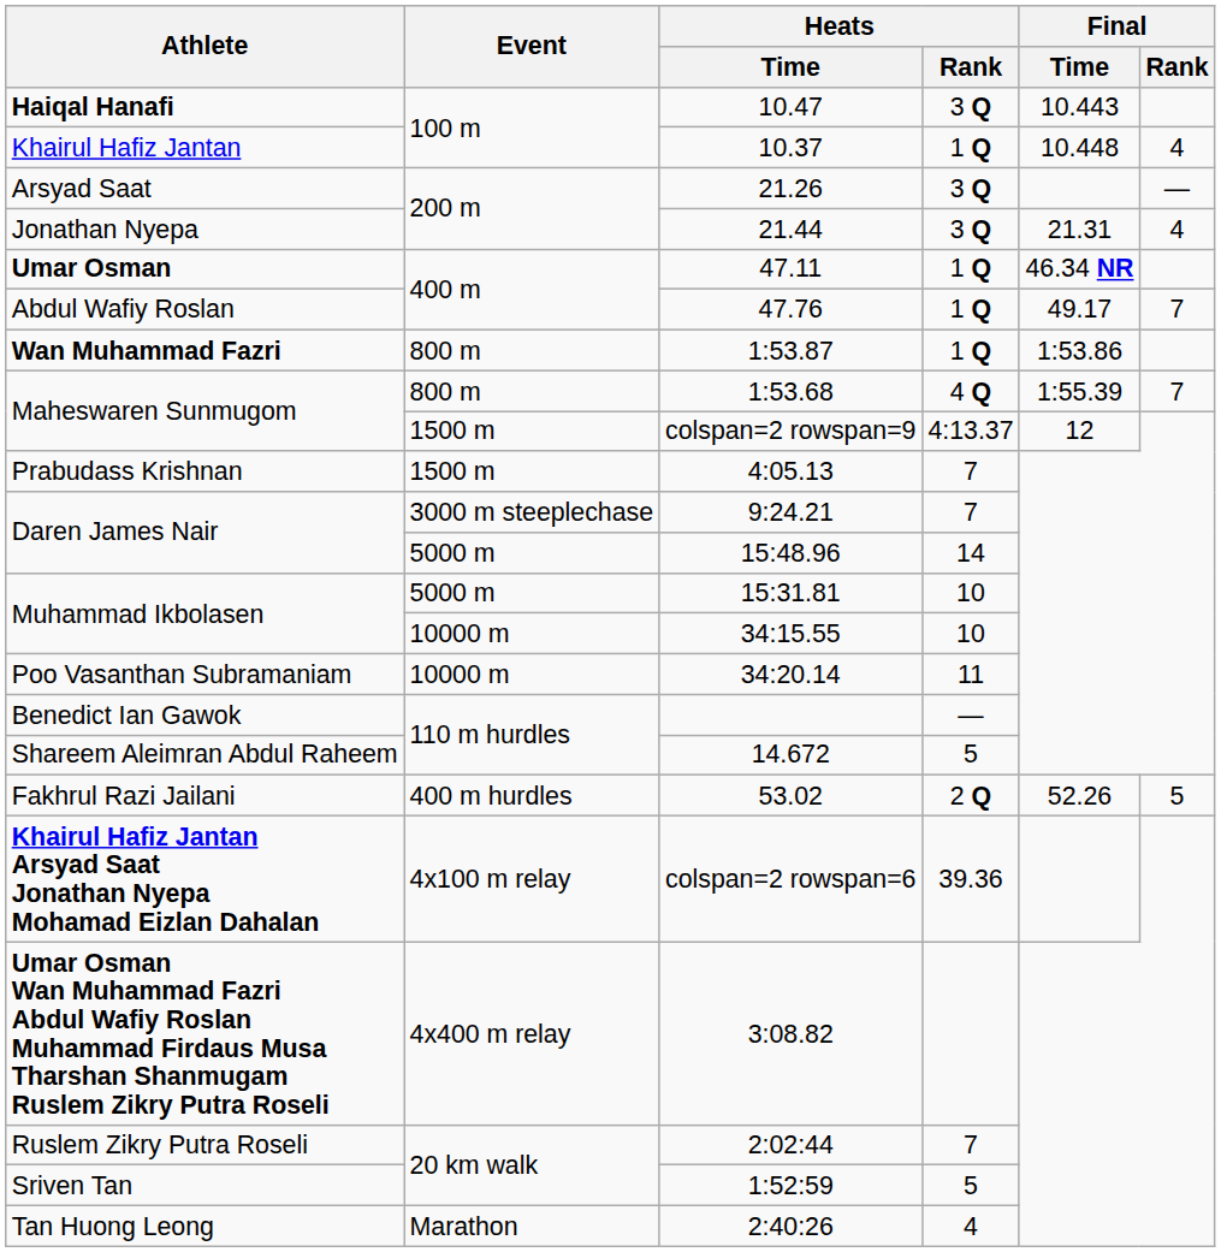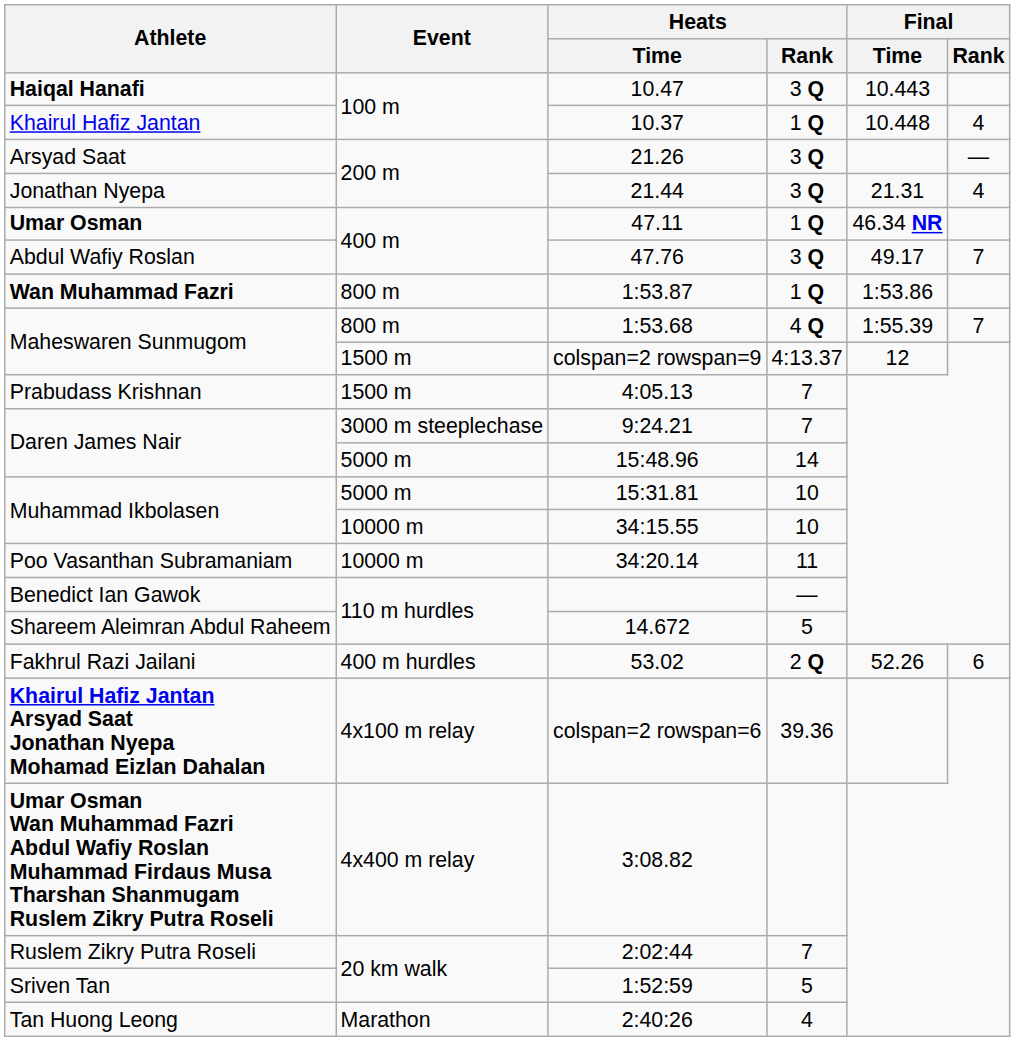47.76 | Heats / Rank: 1 Q -> 3 Q
53.02 | Final / Rank: 5 -> 6
